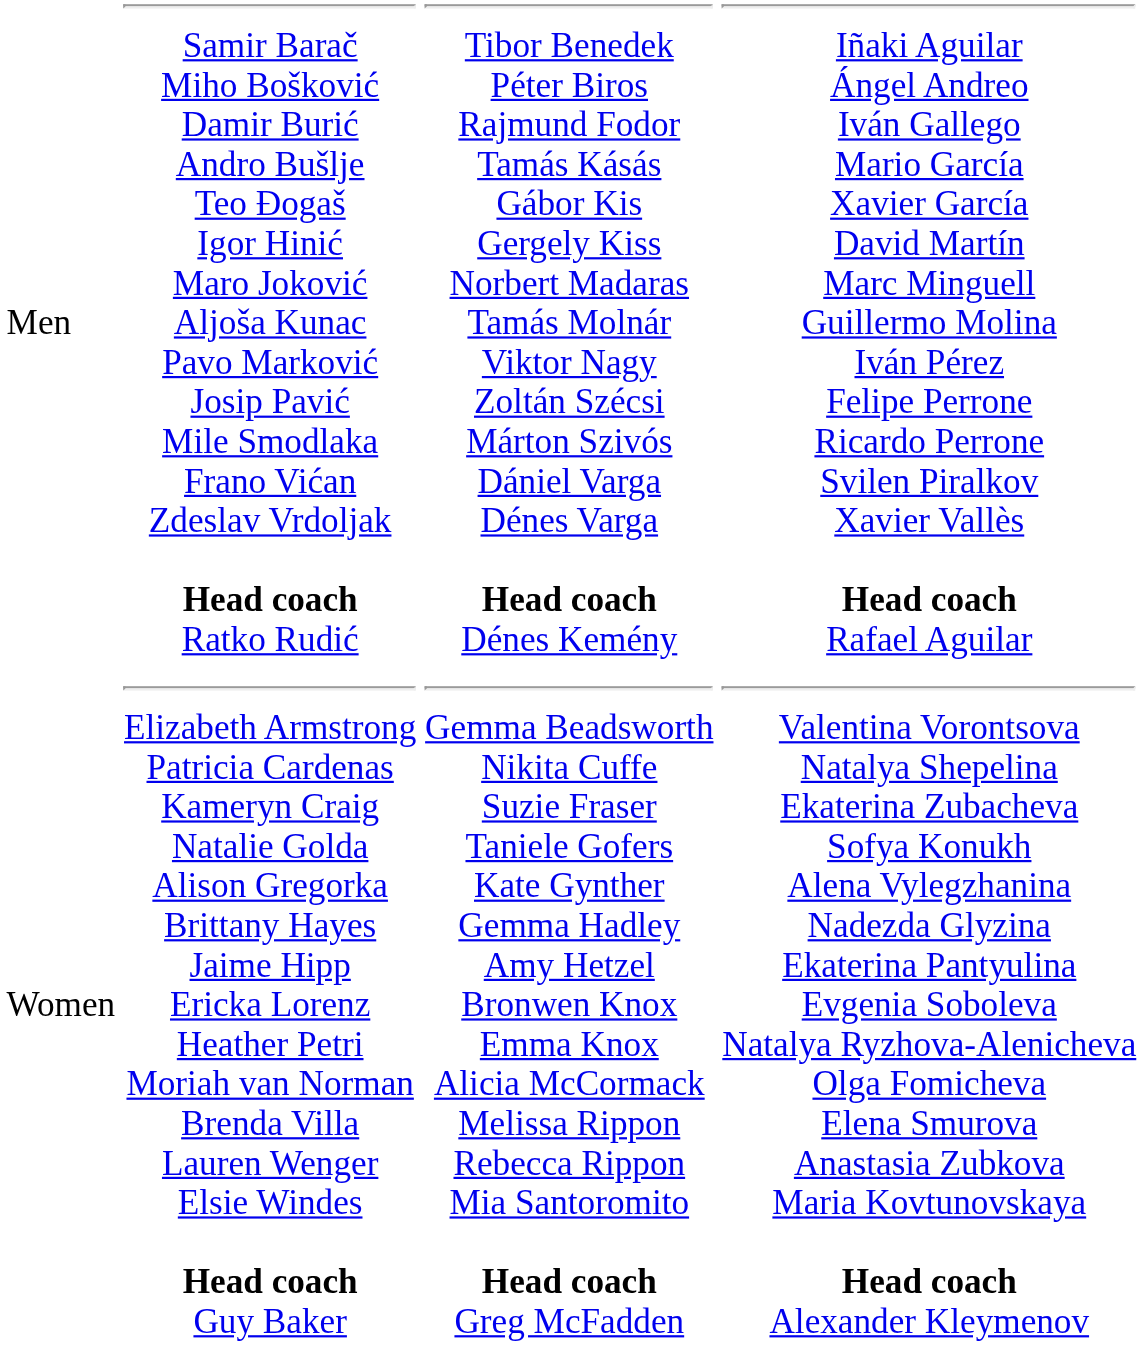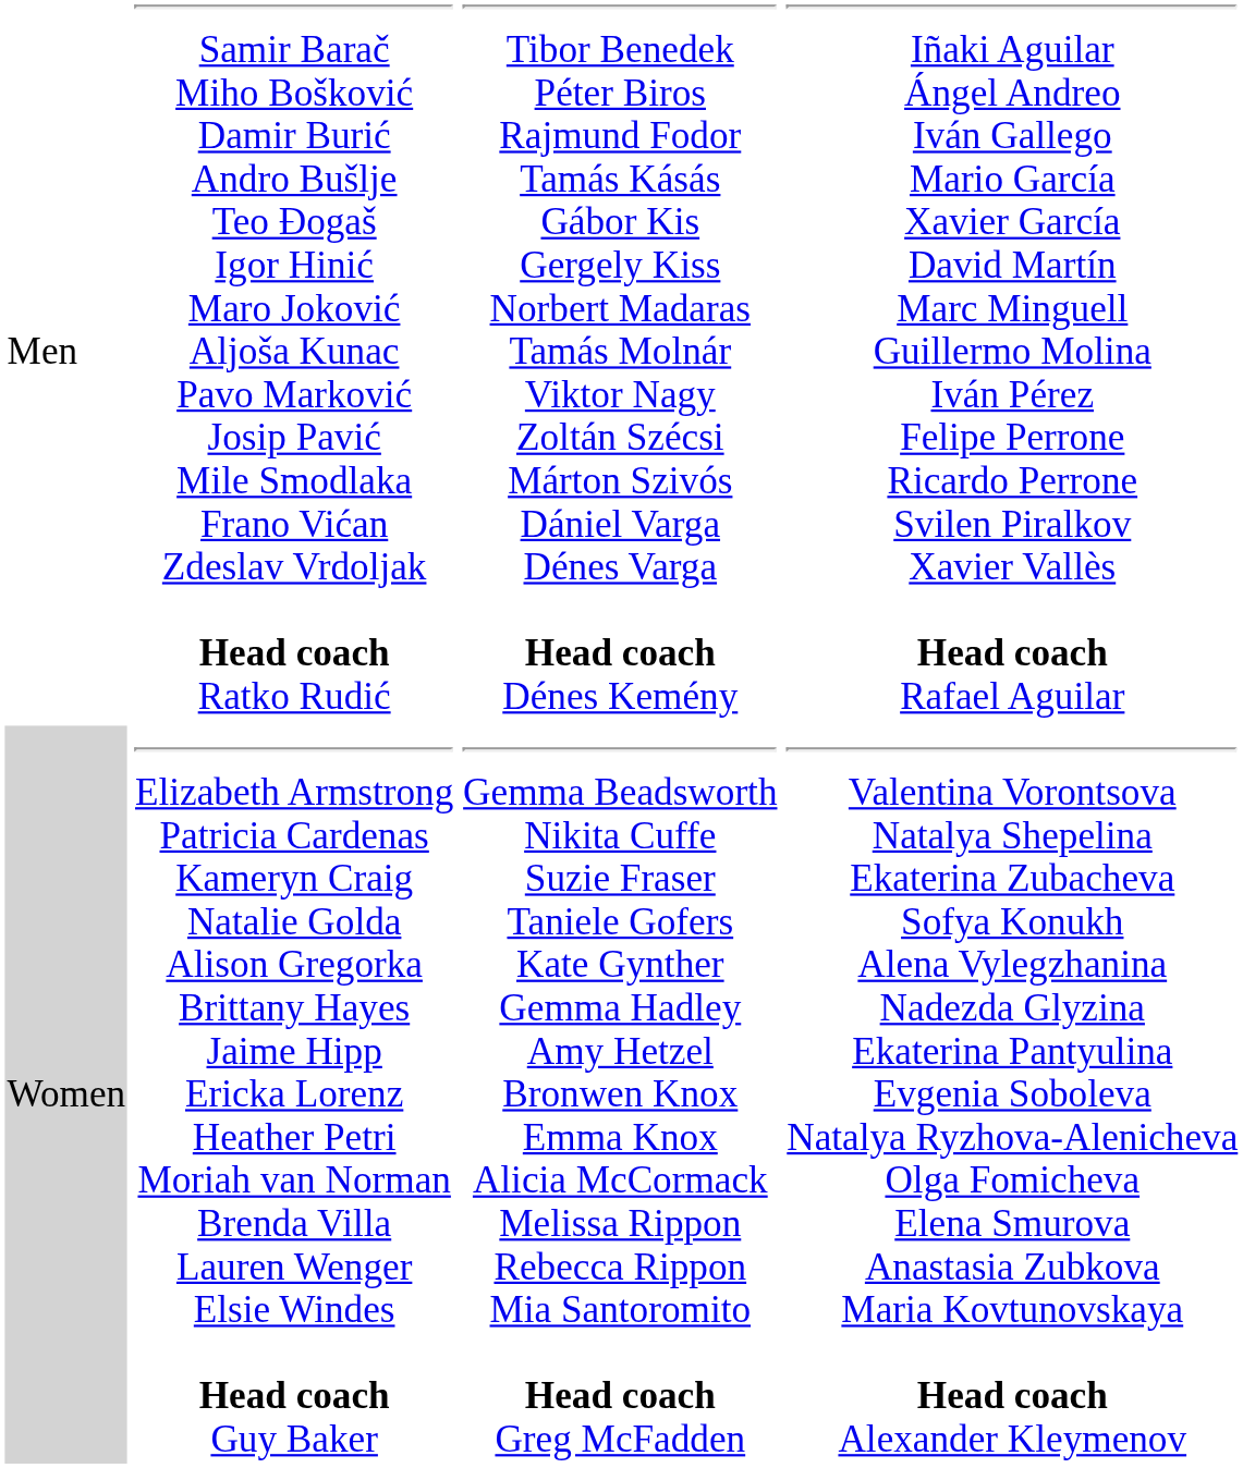Women | column 1: no background -> lightgrey background
